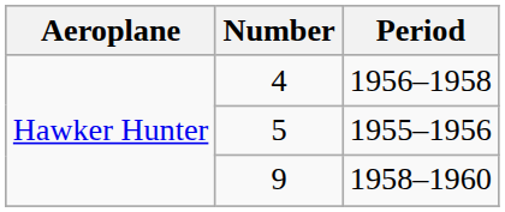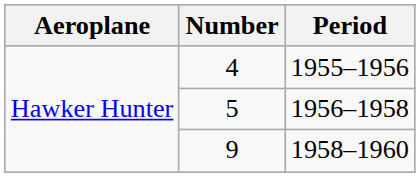4 | Period: 1956–1958 -> 1955–1956
5 | Period: 1955–1956 -> 1956–1958
